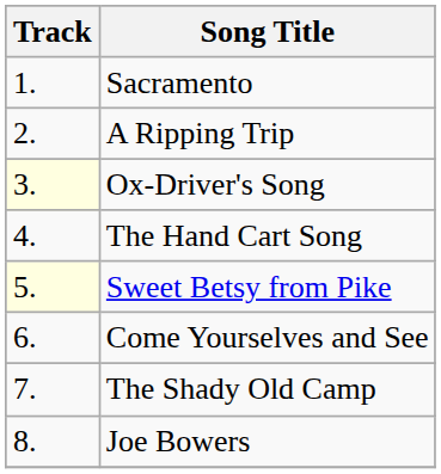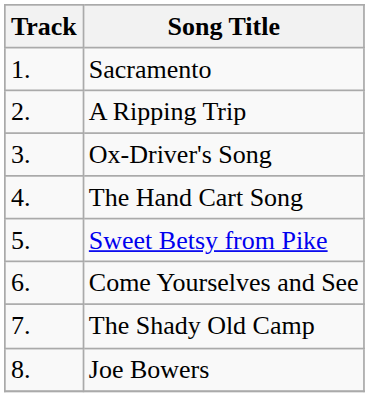Ox-Driver's Song | Track: lightyellow background -> no background
Sweet Betsy from Pike | Track: lightyellow background -> no background
